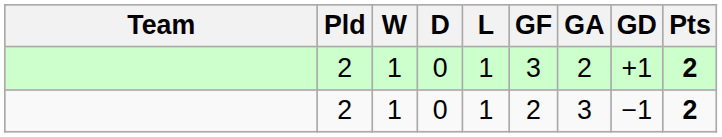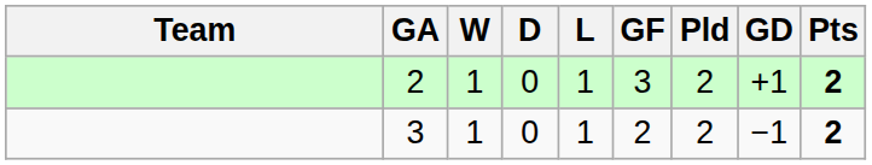columns swapped: Pld <-> GA
